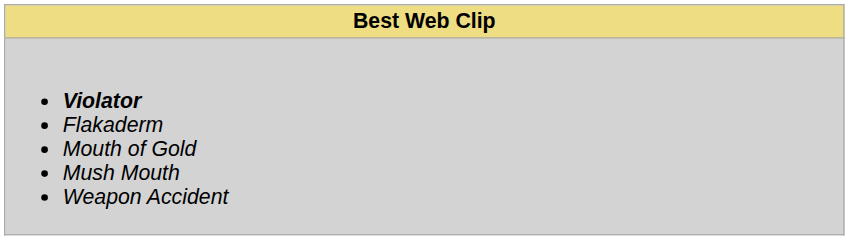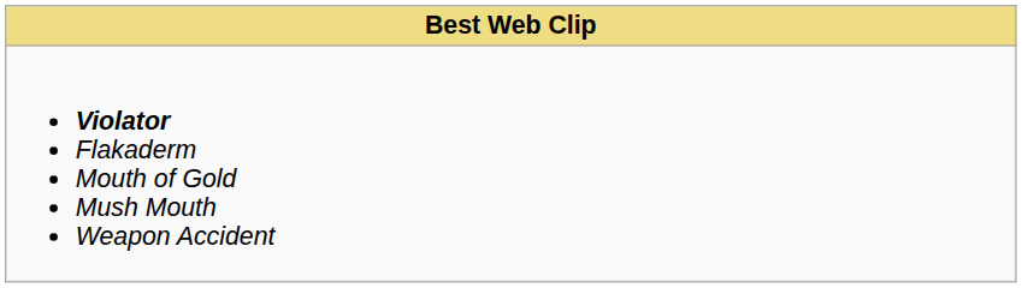row 2 | column 1: lightgrey background -> no background
